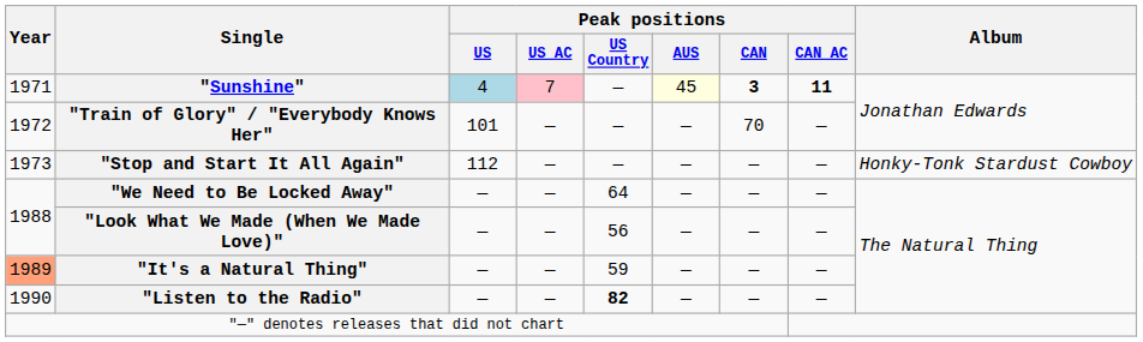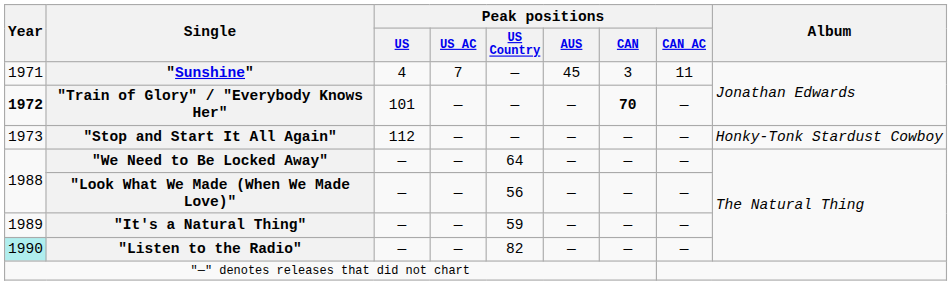"Sunshine" | Peak positions / US: lightblue background -> no background
"Sunshine" | Peak positions / US AC: pink background -> no background
"Sunshine" | Peak positions / AUS: lightyellow background -> no background
"Sunshine" | Peak positions / CAN: bold -> normal
"Sunshine" | Peak positions / CAN AC: bold -> normal
"Train of Glory" / "Everybody Knows Her" | Year: normal -> bold
"Train of Glory" / "Everybody Knows Her" | Peak positions / CAN: normal -> bold
"It's a Natural Thing" | Year: lightsalmon background -> no background
"Listen to the Radio" | Year: no background -> paleturquoise background
"Listen to the Radio" | Peak positions / US Country: bold -> normal
